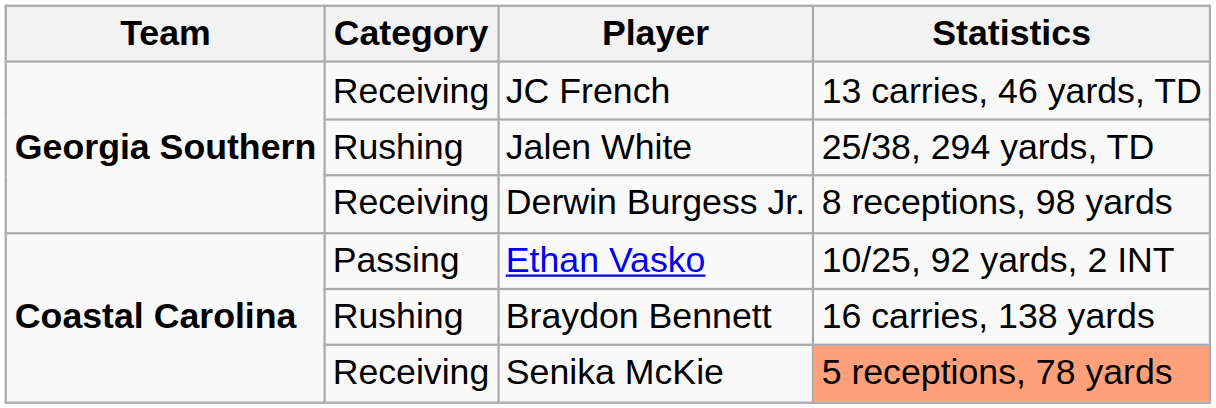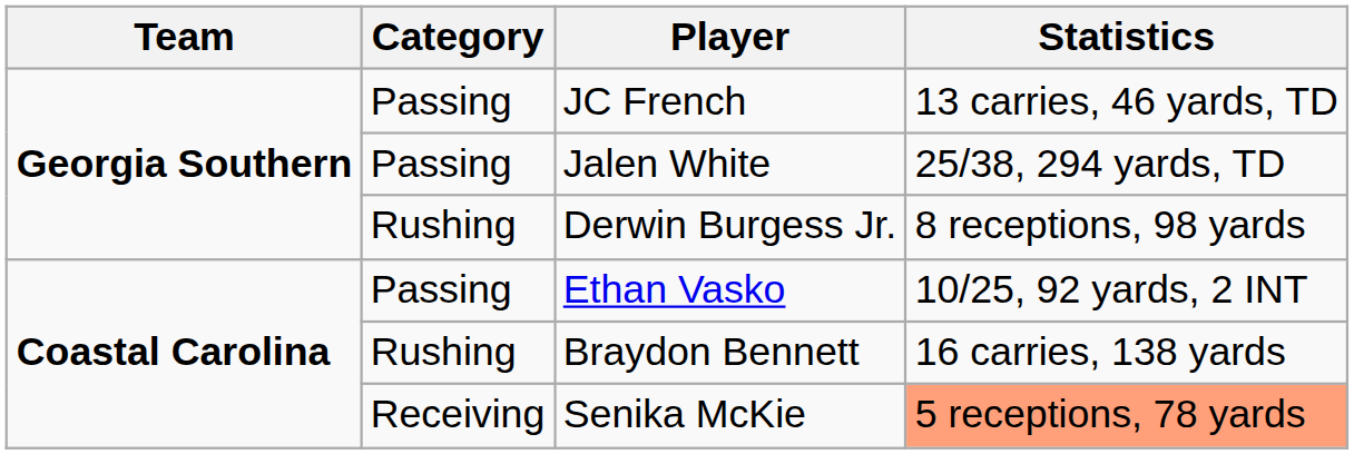JC French | Category: Receiving -> Passing
Jalen White | Category: Rushing -> Passing
Derwin Burgess Jr. | Category: Receiving -> Rushing
